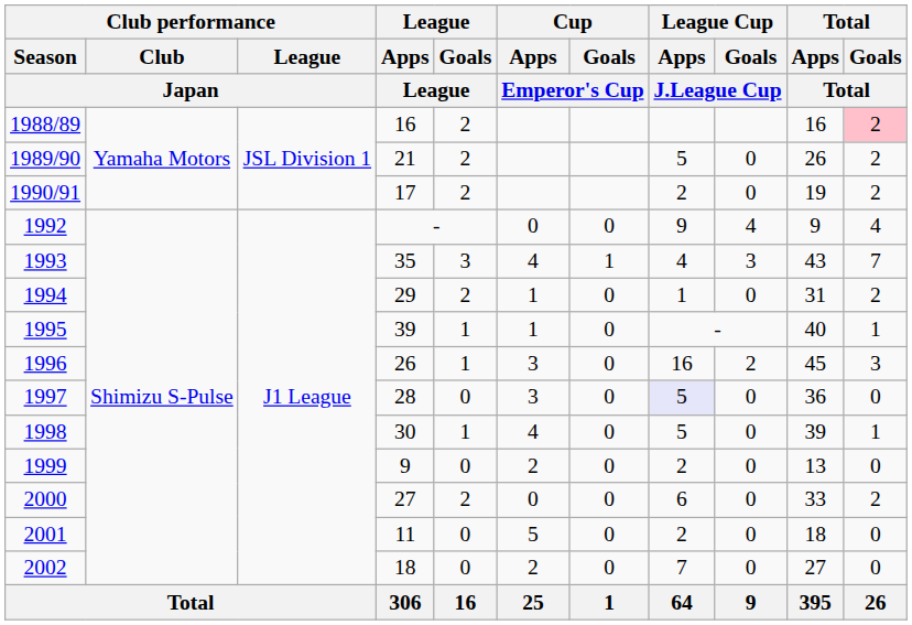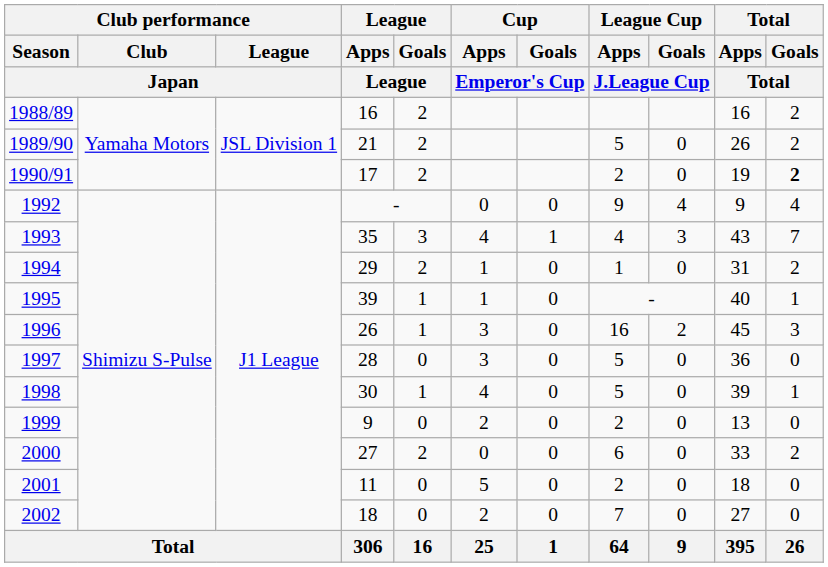1988/89 | Total / Goals / Total: pink background -> no background
1990/91 | Total / Goals / Total: normal -> bold
1997 | League Cup / Apps / J.League Cup: lavender background -> no background
